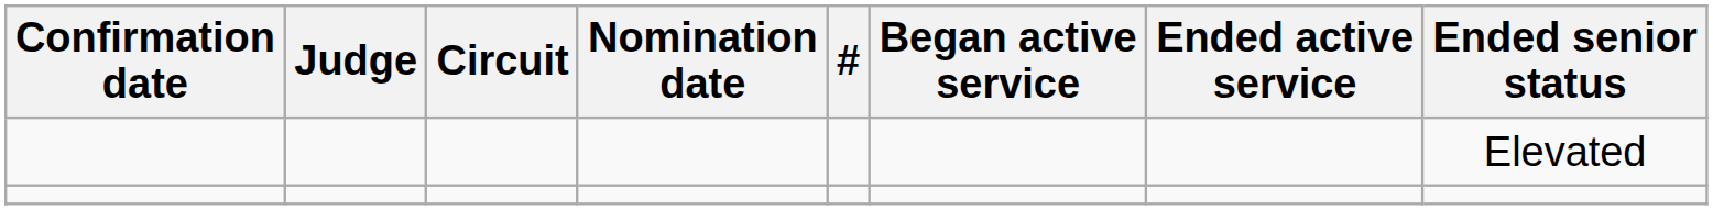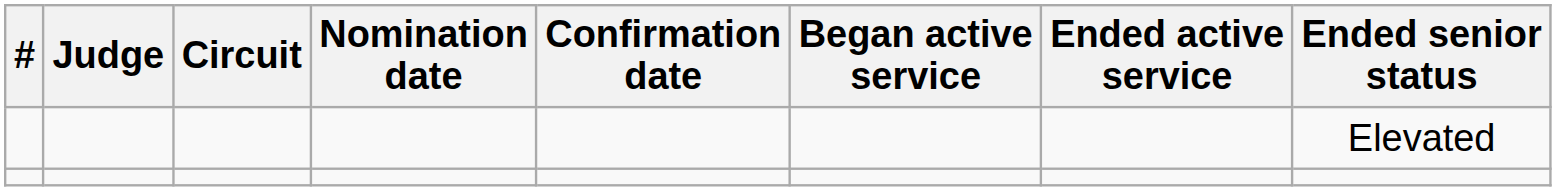columns swapped: # <-> Confirmation date
